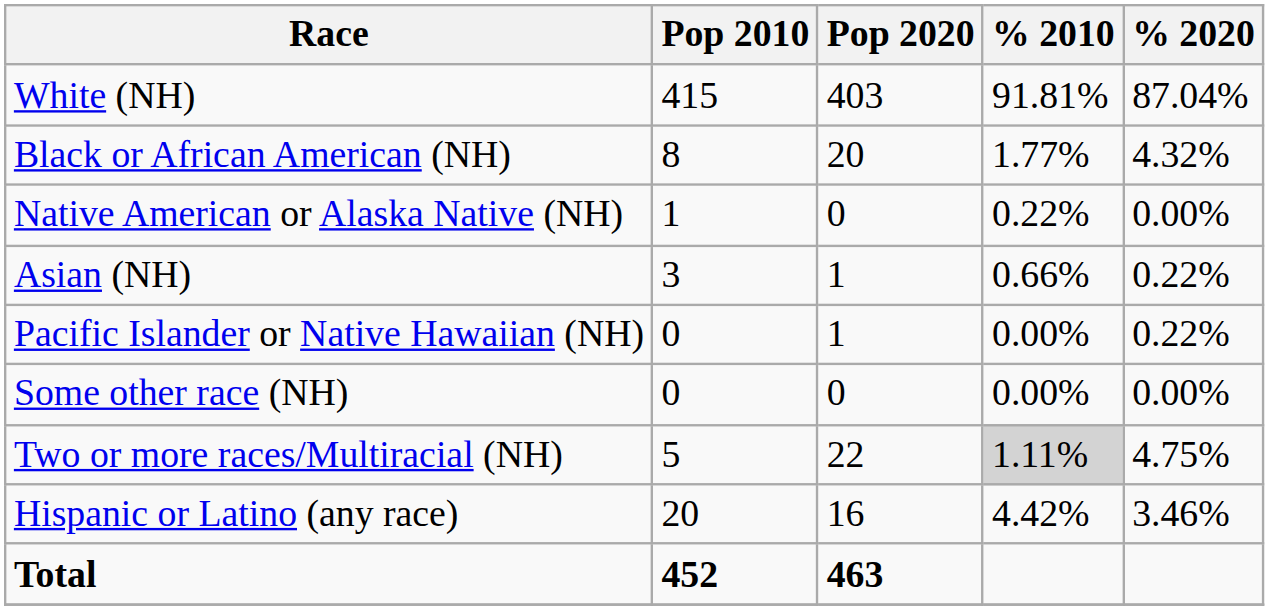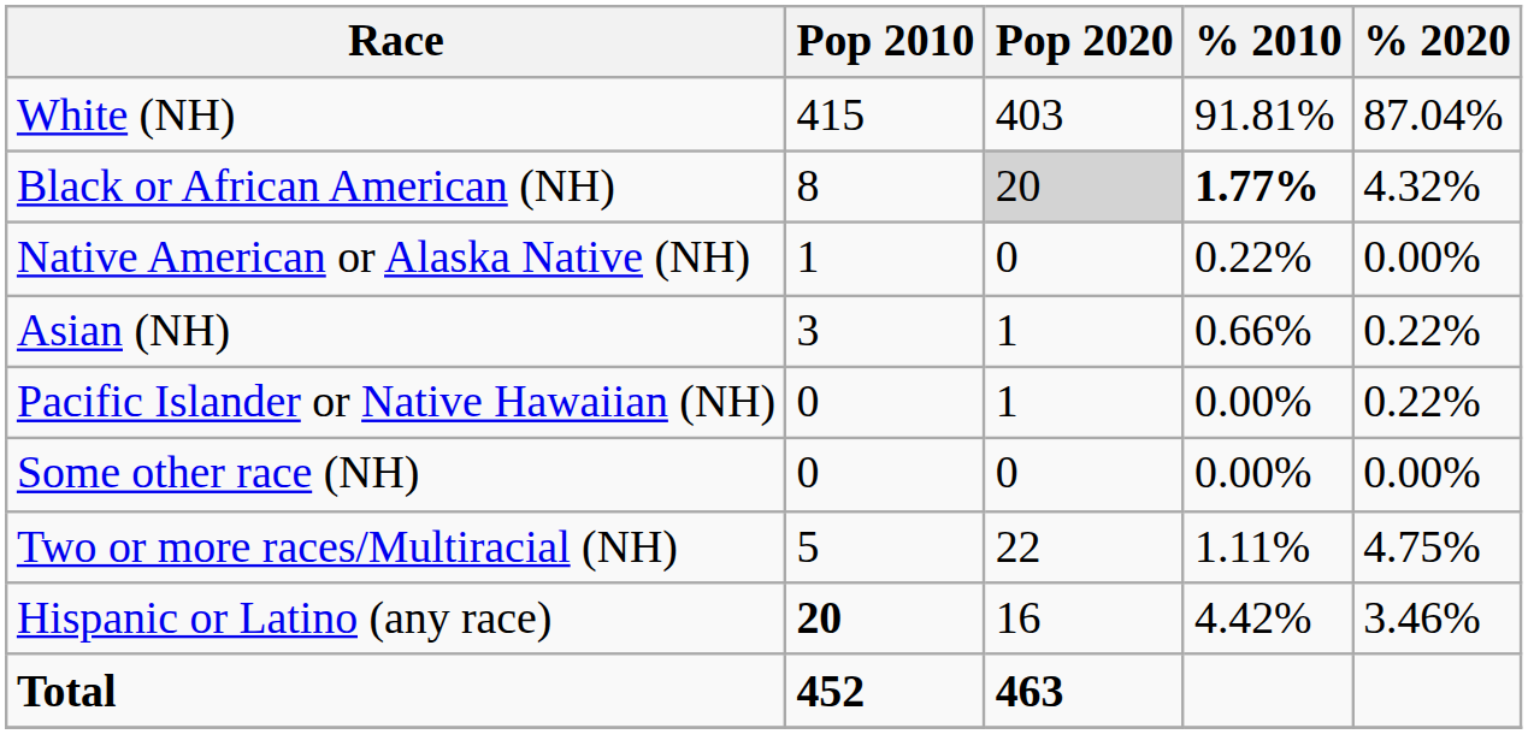Black or African American (NH) | Pop 2020: no background -> lightgrey background
Black or African American (NH) | % 2010: normal -> bold
Two or more races/Multiracial (NH) | % 2010: lightgrey background -> no background
Hispanic or Latino (any race) | Pop 2010: normal -> bold
